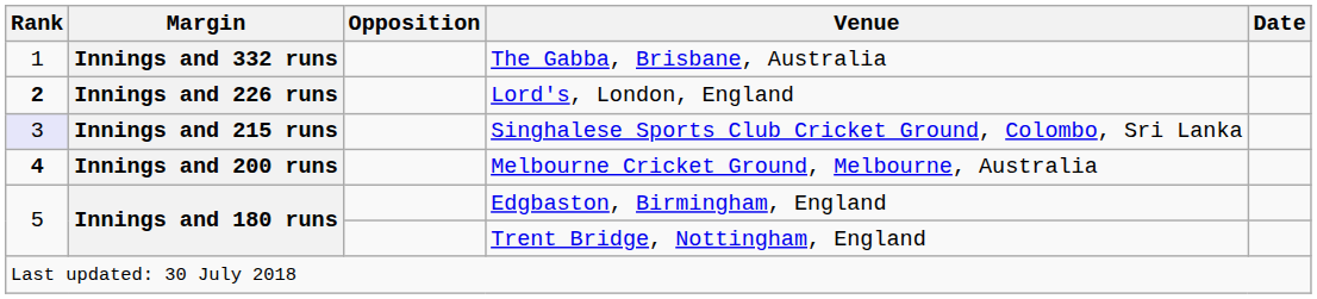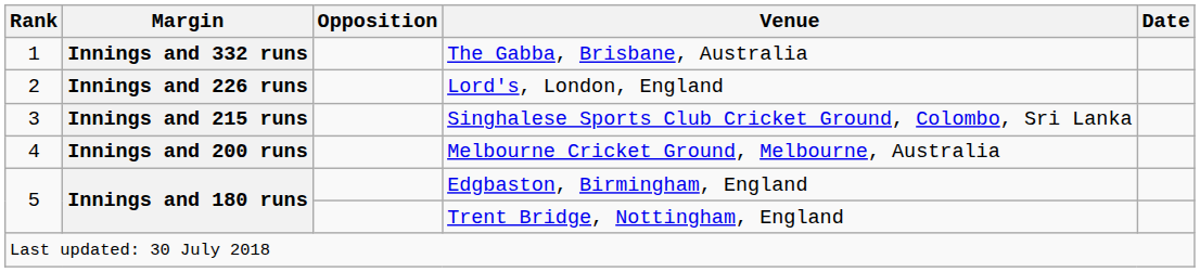Lord's, London, England | Rank: bold -> normal
Singhalese Sports Club Cricket Ground, Colombo, Sri Lanka | Rank: lavender background -> no background
Melbourne Cricket Ground, Melbourne, Australia | Rank: bold -> normal
